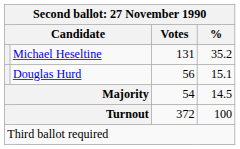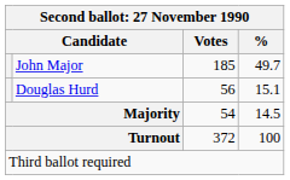+ row: John Major | 185 | 49.7
- row: Michael Heseltine | 131 | 35.2
